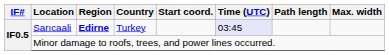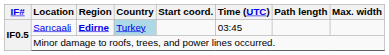Sarıcaali | Country: no background -> lightblue background
Sarıcaali | Time (UTC): lavender background -> no background
